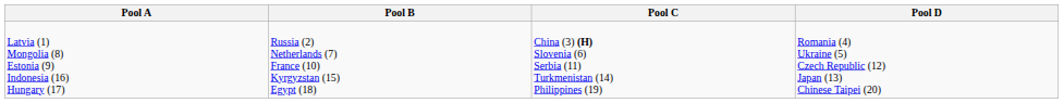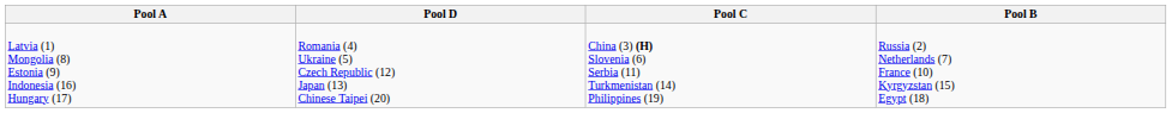columns swapped: Pool B <-> Pool D
